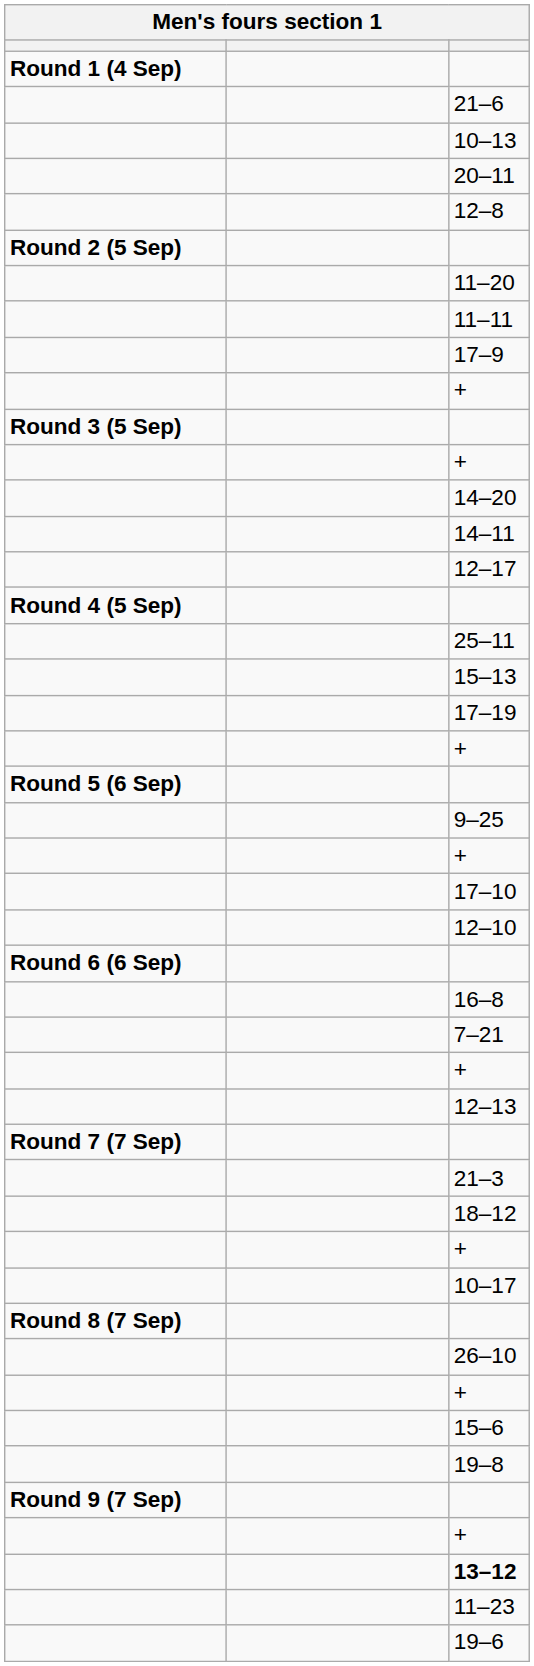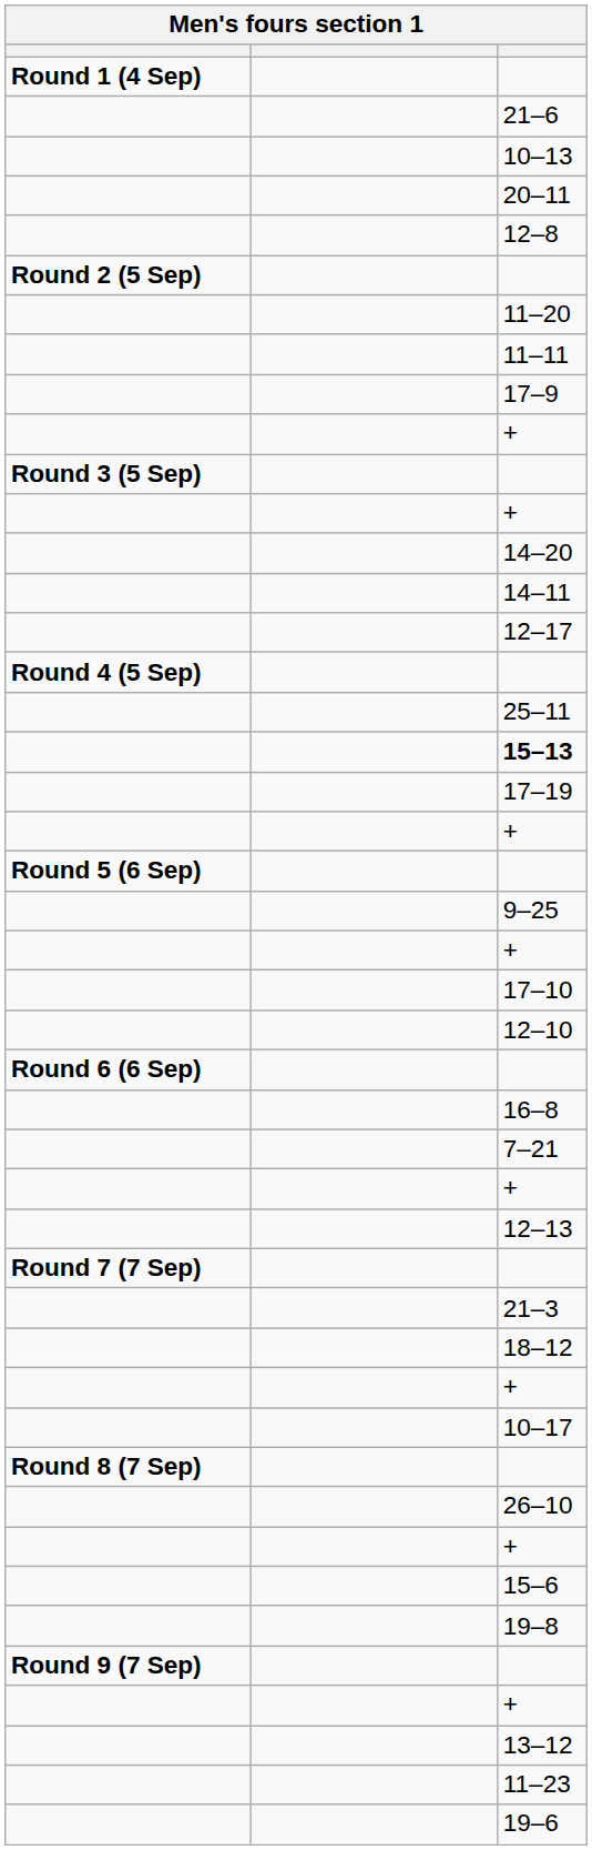15–13 | column 3: normal -> bold
13–12 | column 3: bold -> normal
